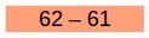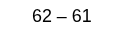row 1 | column 1: lightsalmon background -> no background
